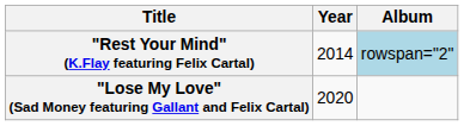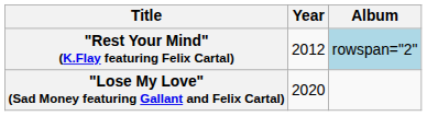"Rest Your Mind" (K.Flay featuring Felix Cartal) | Year: 2014 -> 2012
